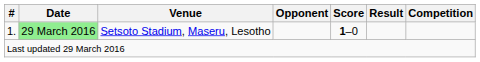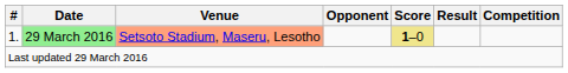1. | Venue: no background -> lightsalmon background
1. | Score: no background -> khaki background
